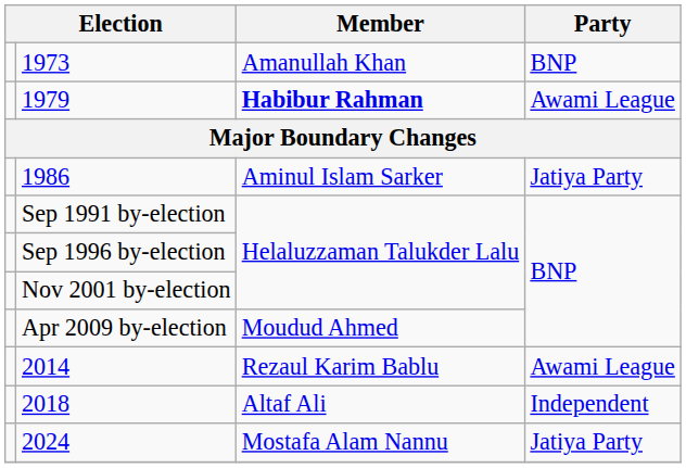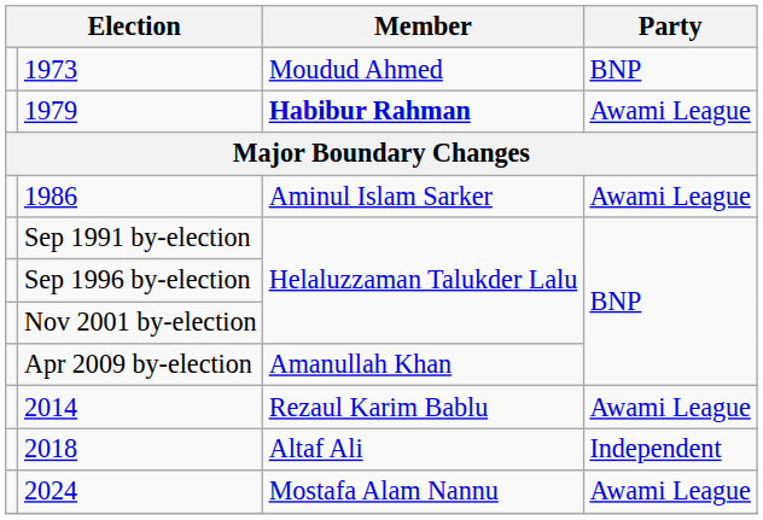1973 | Member: Amanullah Khan -> Moudud Ahmed
1986 | Party: Jatiya Party -> Awami League
Apr 2009 by-election | Member: Moudud Ahmed -> Amanullah Khan
2024 | Party: Jatiya Party -> Awami League
